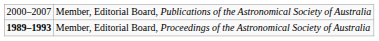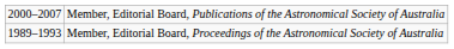row 2 | column 1: bold -> normal
